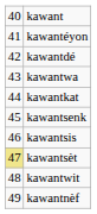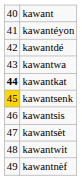kawantkat | column 1: normal -> bold
kawantsenk | column 1: no background -> gold background
kawantsèt | column 1: khaki background -> no background
